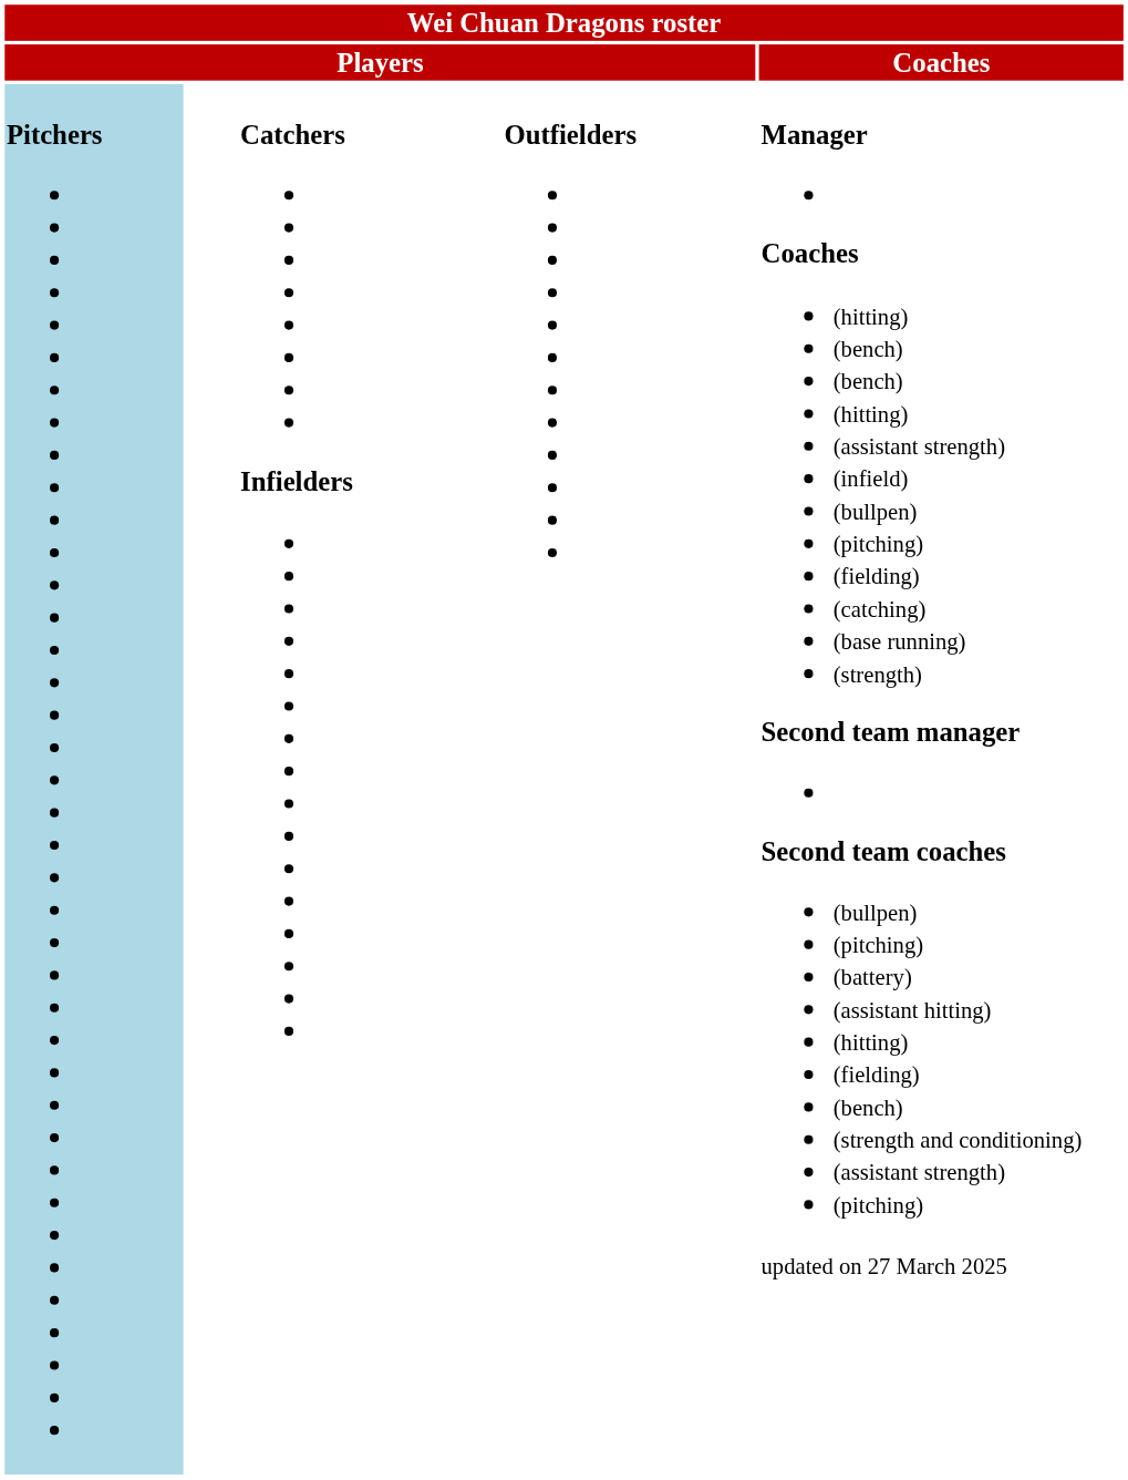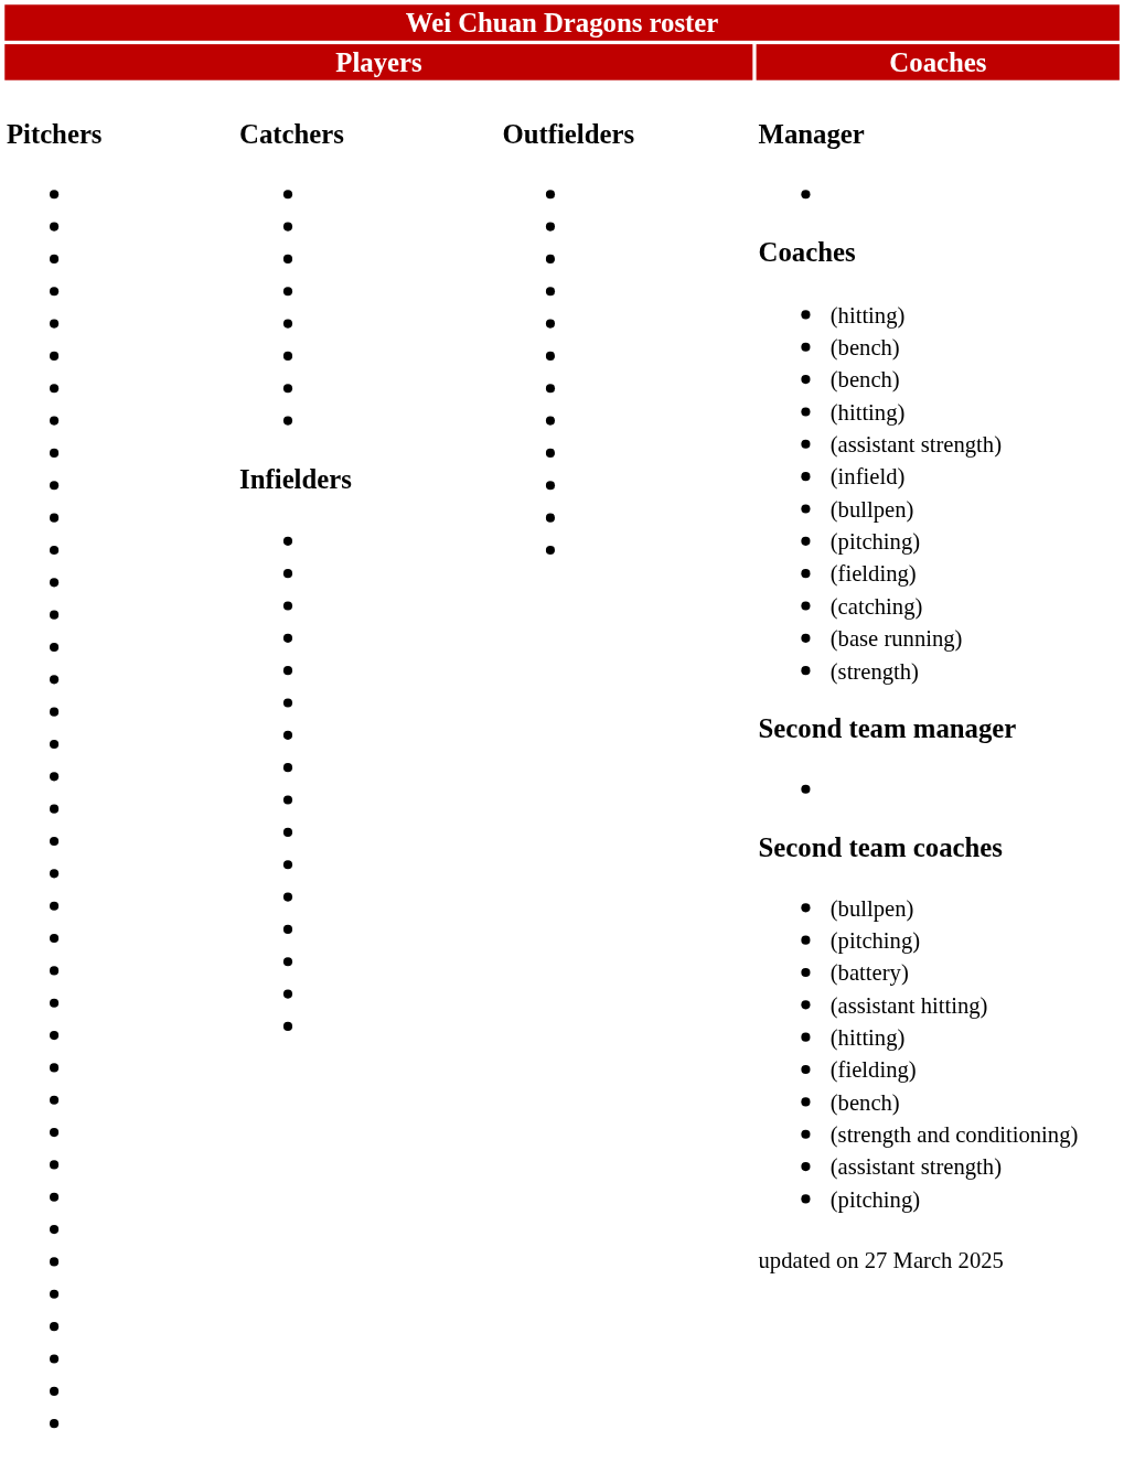Pitchers | column 1: lightblue background -> no background
